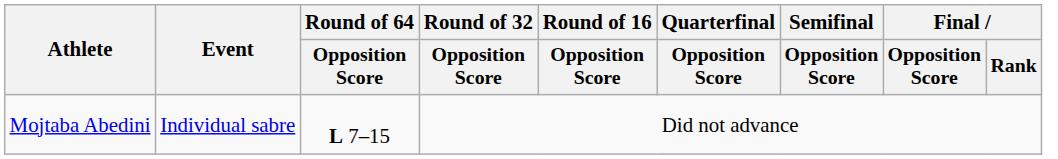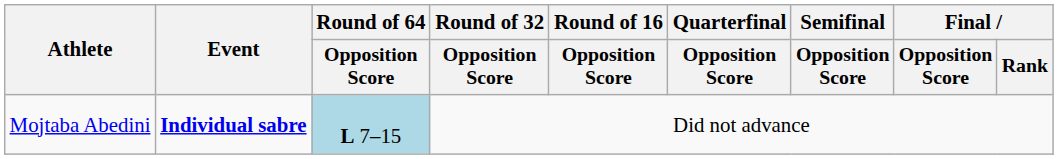Mojtaba Abedini | Event: normal -> bold
Mojtaba Abedini | Round of 64 / Opposition Score: no background -> lightblue background
